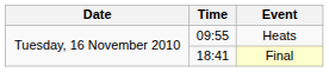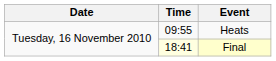Final | Time: no background -> lightyellow background
